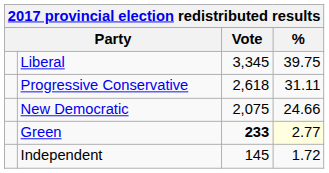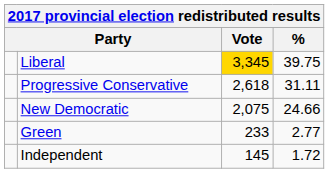Liberal | Vote: no background -> gold background
Green | Vote: bold -> normal
Green | %: lightyellow background -> no background
